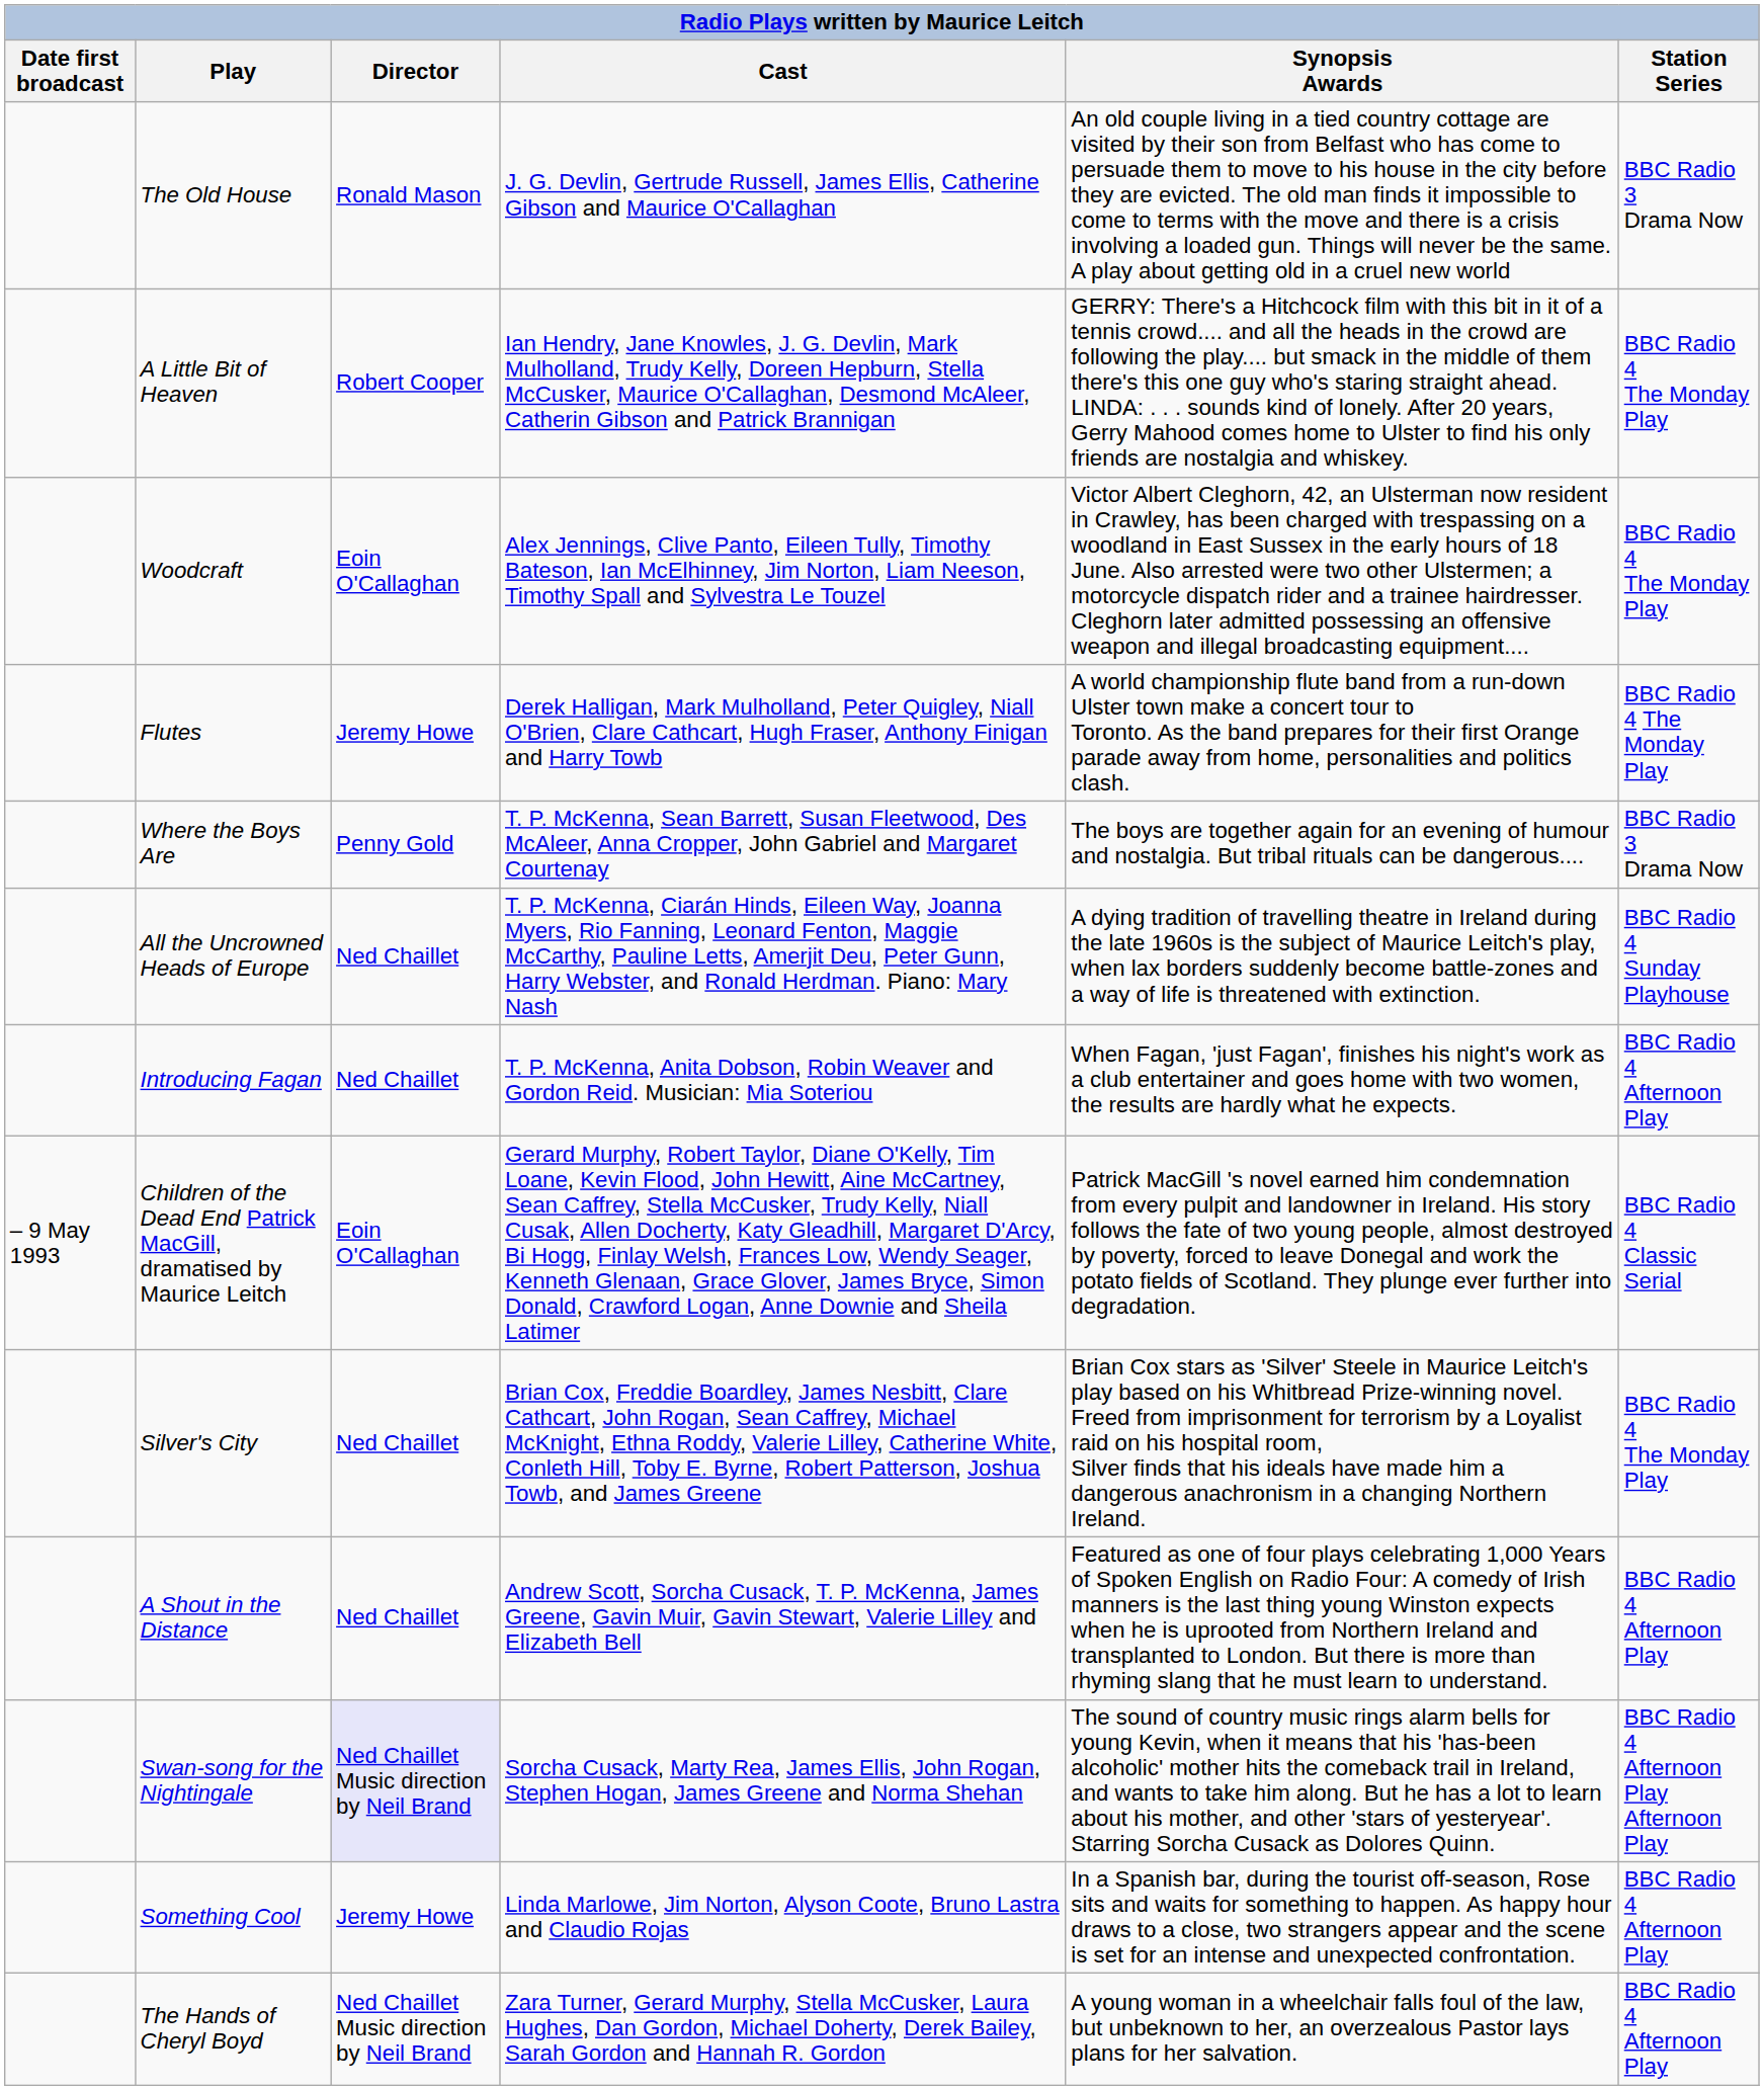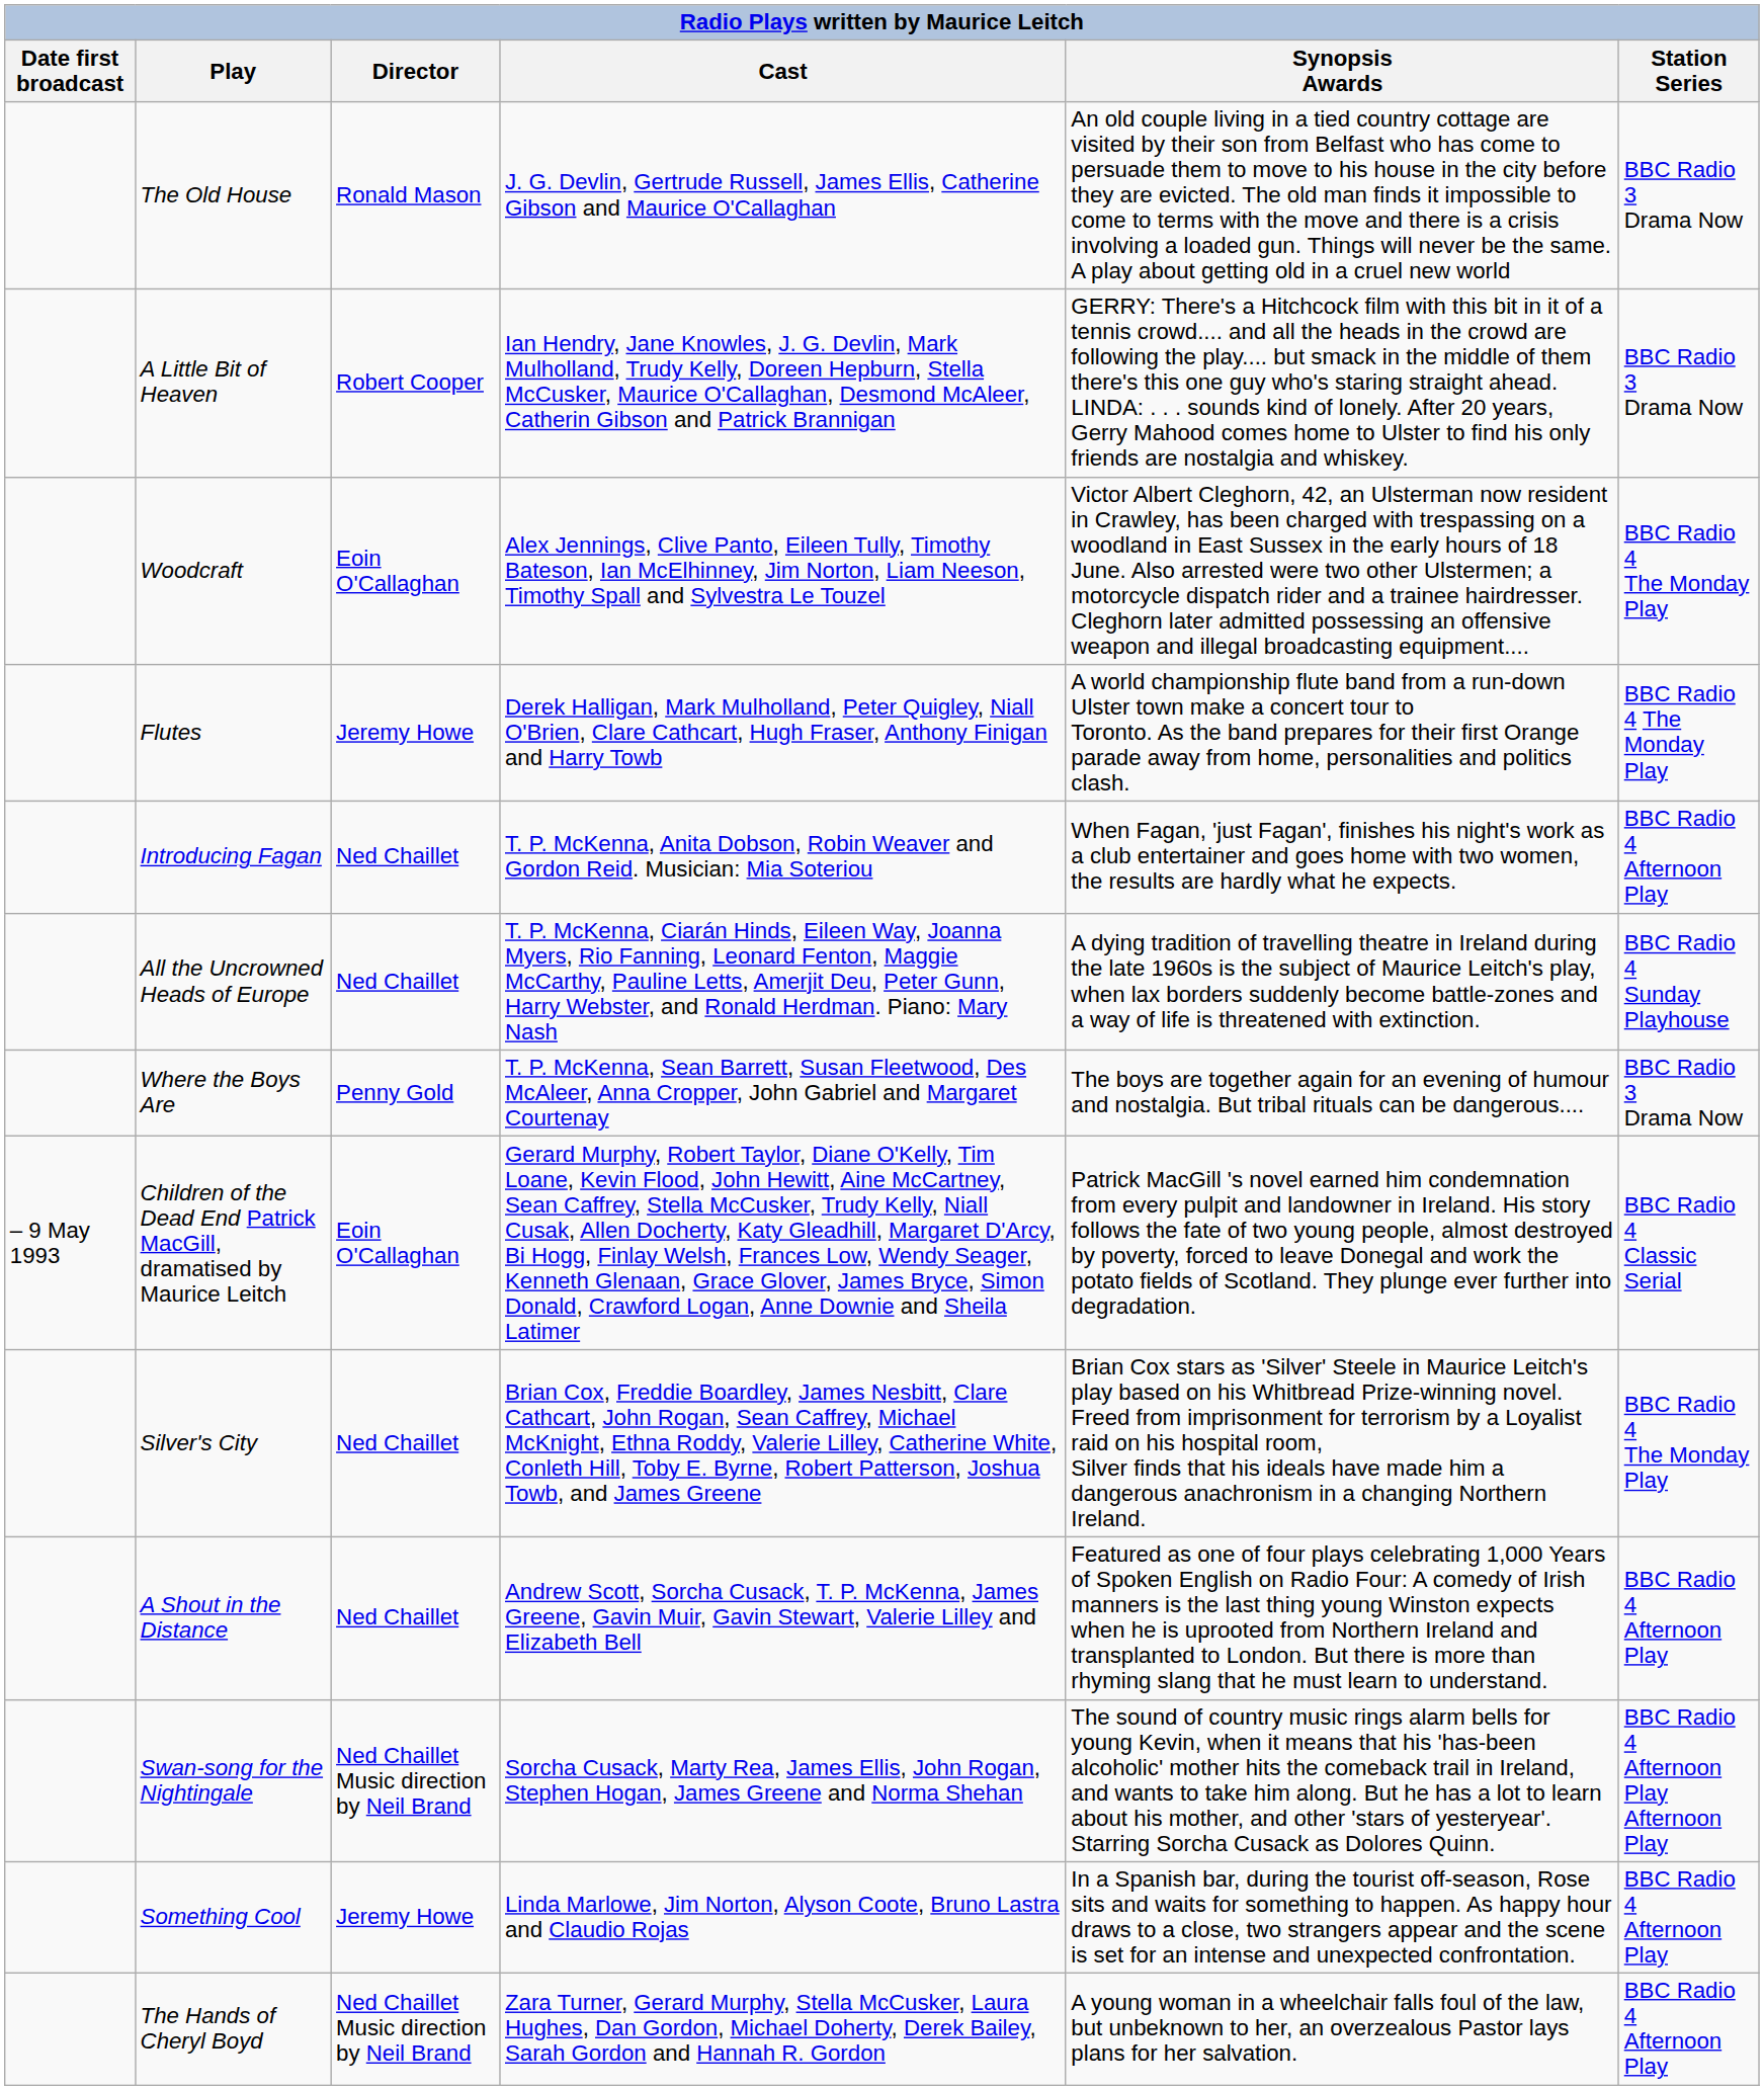A Little Bit of Heaven | Station Series: BBC Radio 4 The Monday Play -> BBC Radio 3 Drama Now
rows swapped: Where the Boys Are <-> Introducing Fagan
Swan-song for the Nightingale | Director: lavender background -> no background
